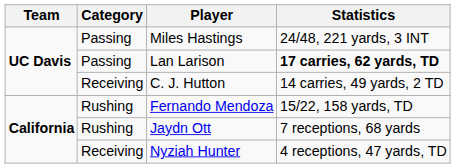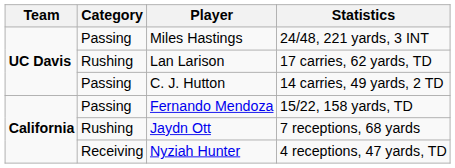Lan Larison | Category: Passing -> Rushing
Lan Larison | Statistics: bold -> normal
C. J. Hutton | Category: Receiving -> Passing
Fernando Mendoza | Category: Rushing -> Passing
